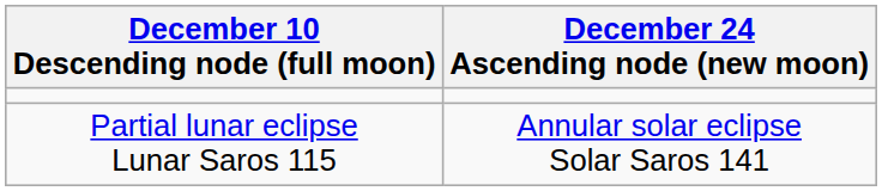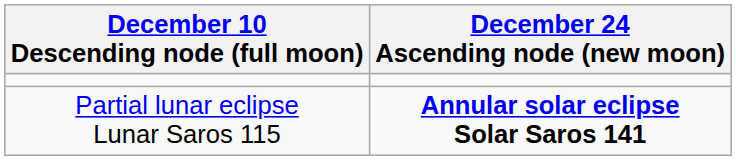Partial lunar eclipse Lunar Saros 115 | December 24 Ascending node (new moon): normal -> bold
